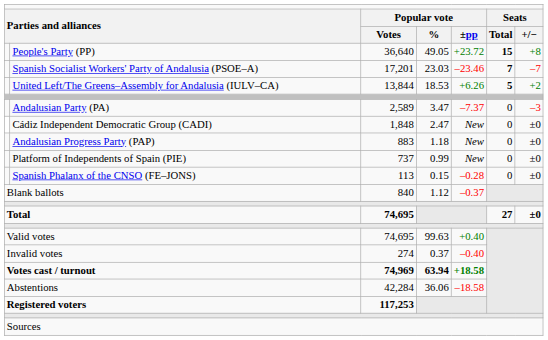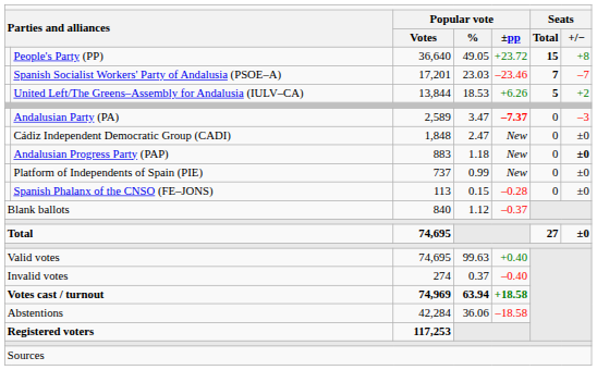Andalusian Party (PA) | column 5: normal -> bold
Andalusian Progress Party (PAP) | column 7: normal -> bold
